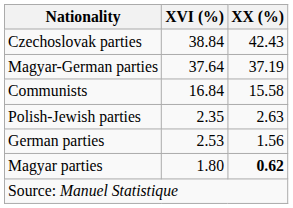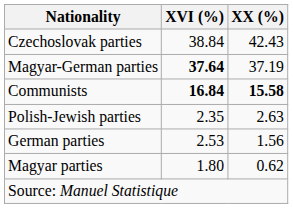Magyar-German parties | XVI (%): normal -> bold
Communists | XVI (%): normal -> bold
Communists | XX (%): normal -> bold
Magyar parties | XX (%): bold -> normal
